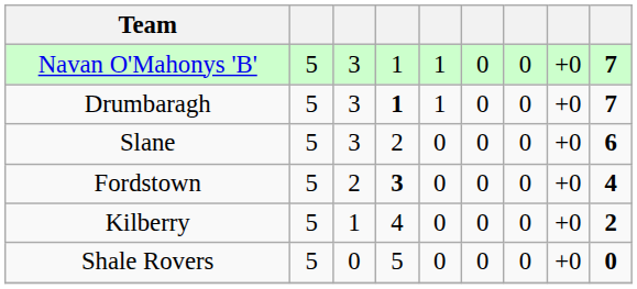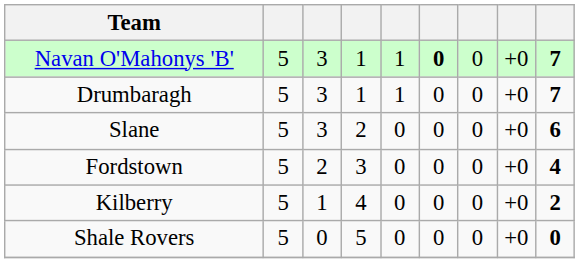Navan O'Mahonys 'B' | column 6: normal -> bold
Drumbaragh | column 4: bold -> normal
Fordstown | column 4: bold -> normal
